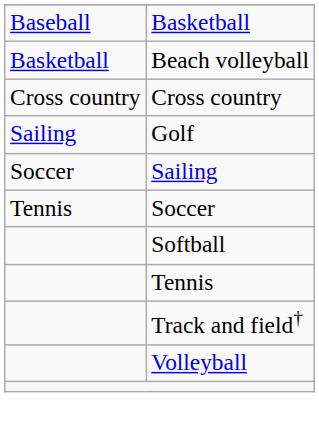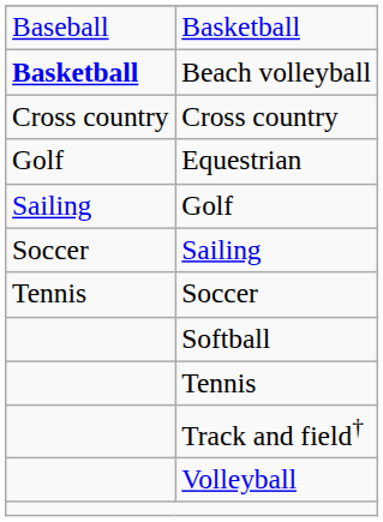Beach volleyball | column 1: normal -> bold
+ row: Golf | Equestrian
